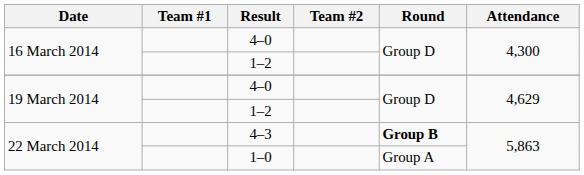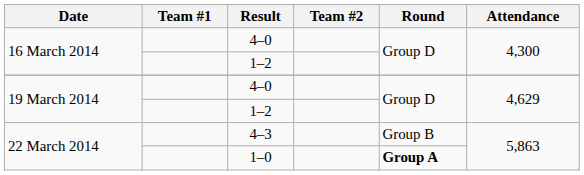4–3 | Round: bold -> normal
1–0 | Round: normal -> bold
